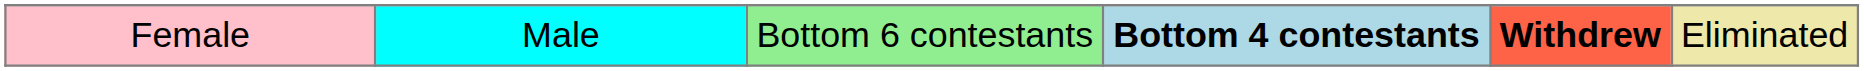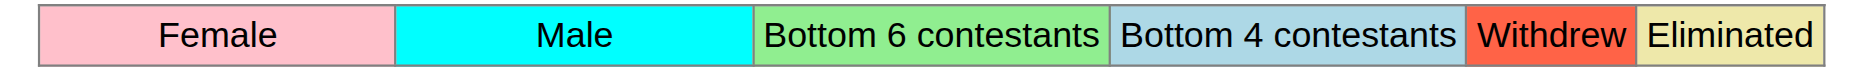Female | column 4: bold -> normal
Female | column 5: bold -> normal
